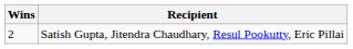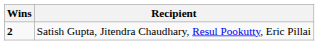row 2 | Wins: normal -> bold
